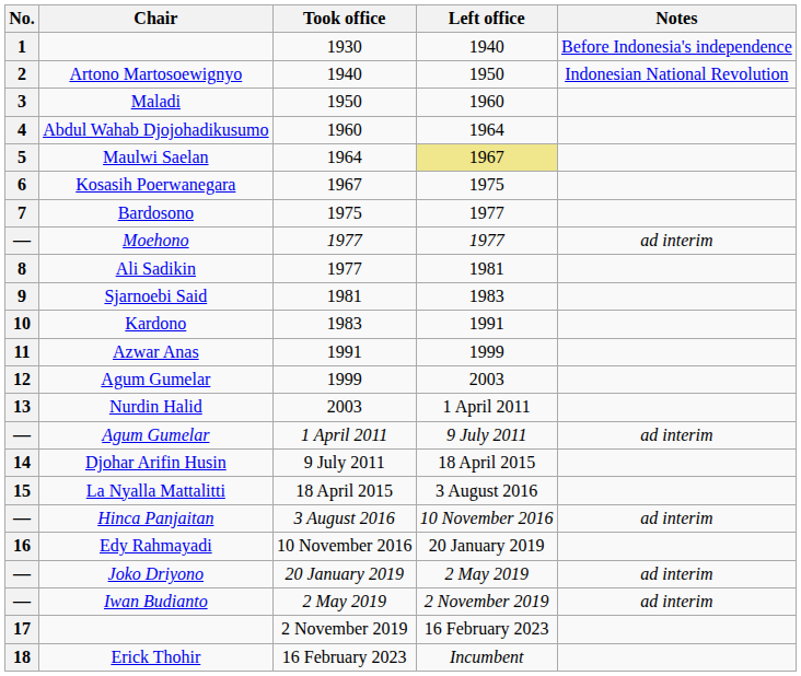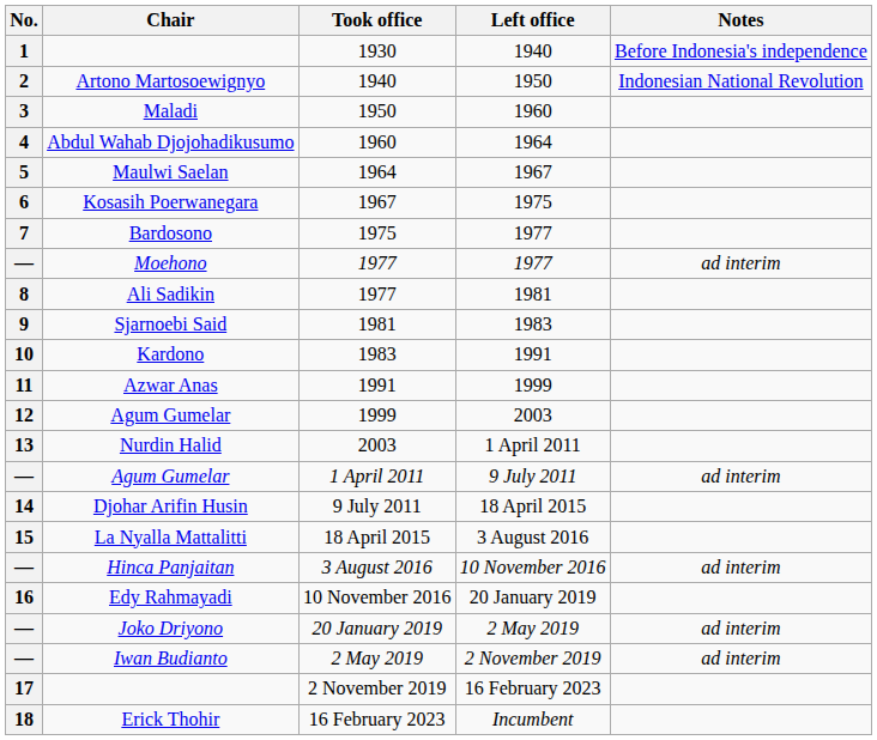Maulwi Saelan | Left office: khaki background -> no background
